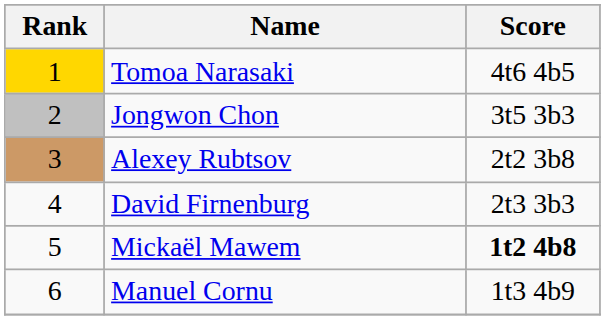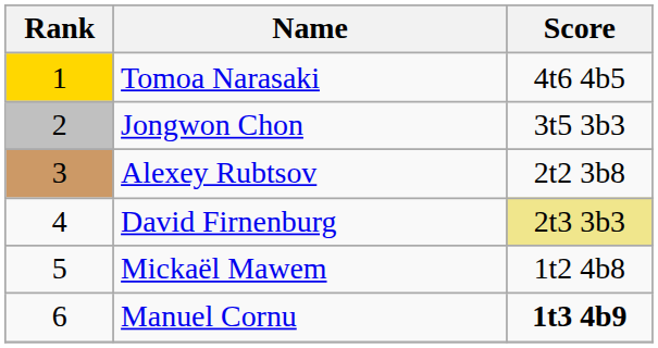David Firnenburg | Score: no background -> khaki background
Mickaël Mawem | Score: bold -> normal
Manuel Cornu | Score: normal -> bold
